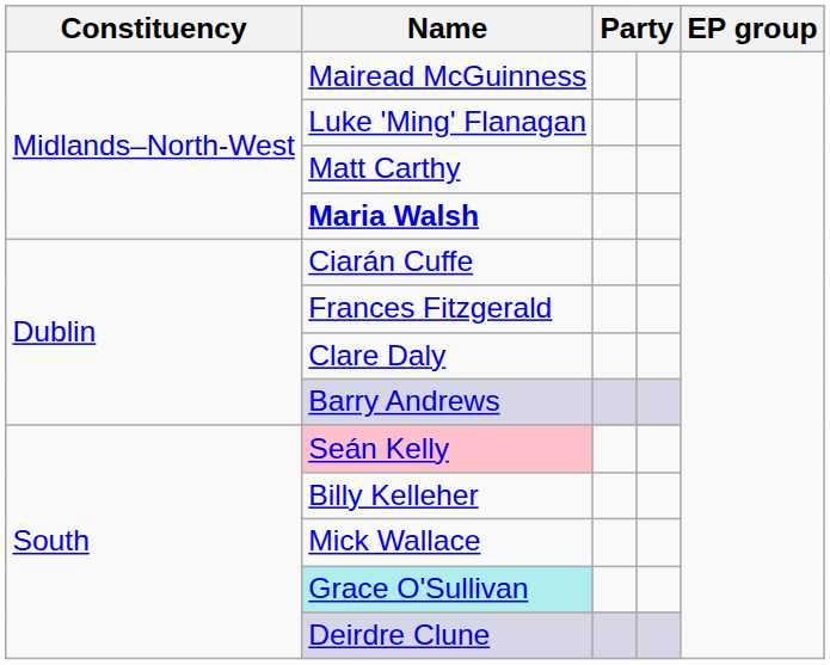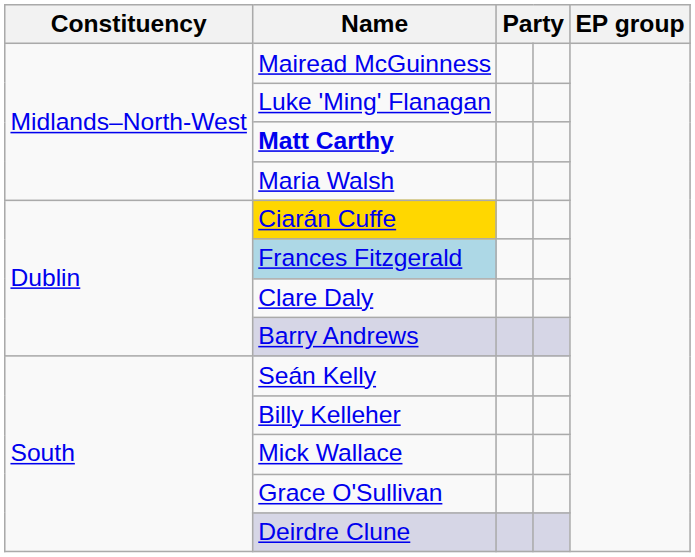Matt Carthy | Name: normal -> bold
Maria Walsh | Name: bold -> normal
Ciarán Cuffe | Name: no background -> gold background
Frances Fitzgerald | Name: no background -> lightblue background
Seán Kelly | Name: pink background -> no background
Grace O'Sullivan | Name: paleturquoise background -> no background
